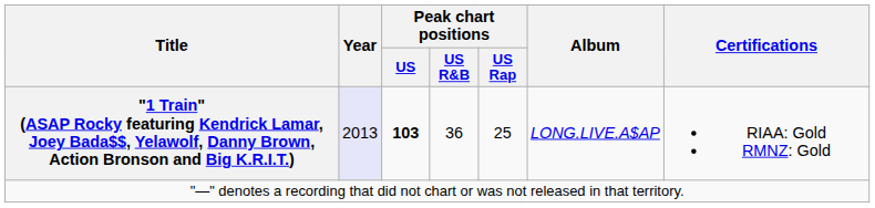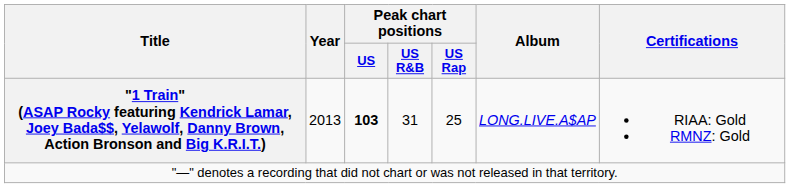row 3 | Year: lavender background -> no background
row 3 | Peak chart positions / US R&B: 36 -> 31
